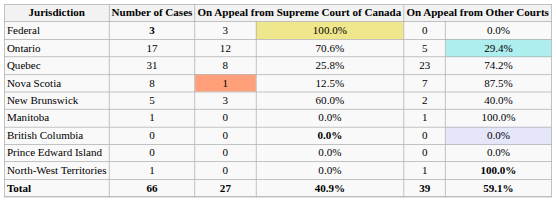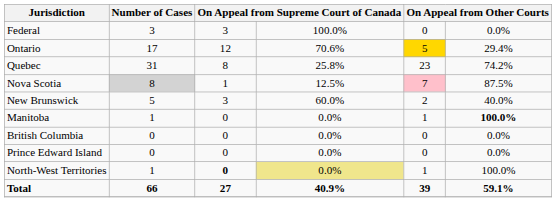Federal | Number of Cases: bold -> normal
Federal | column 4: khaki background -> no background
Ontario | column 5: no background -> gold background
Ontario | column 6: paleturquoise background -> no background
Nova Scotia | Number of Cases: no background -> lightgrey background
Nova Scotia | column 3: lightsalmon background -> no background
Nova Scotia | column 5: no background -> pink background
Manitoba | column 6: normal -> bold
British Columbia | column 4: bold -> normal
British Columbia | column 6: lavender background -> no background
North-West Territories | column 3: normal -> bold
North-West Territories | column 4: no background -> khaki background
North-West Territories | column 6: bold -> normal
